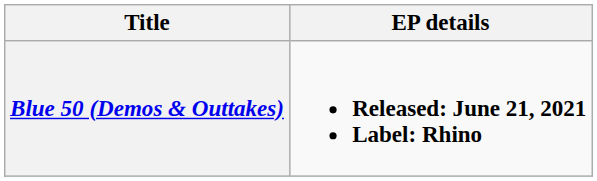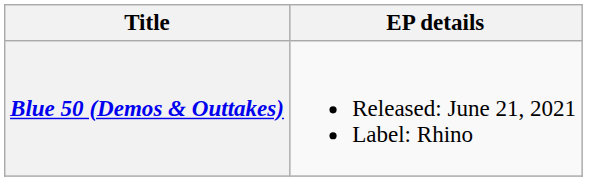Blue 50 (Demos & Outtakes) | EP details: bold -> normal
